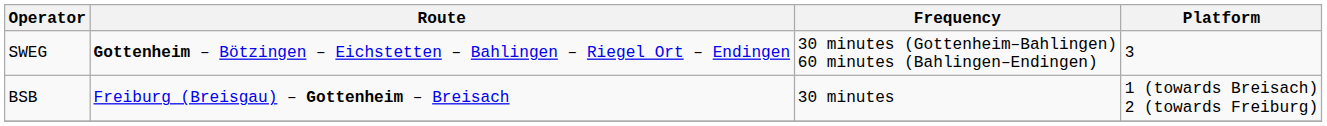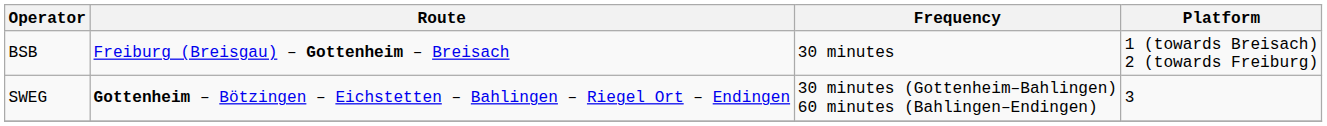rows swapped: BSB <-> SWEG
